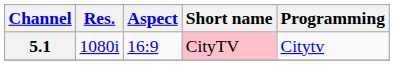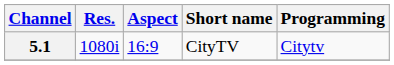5.1 | Short name: pink background -> no background
